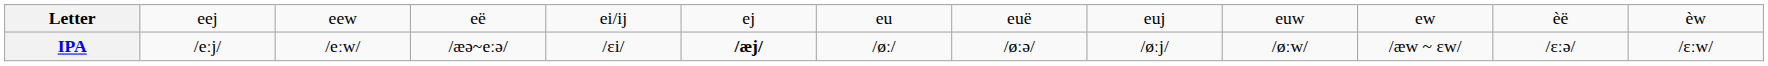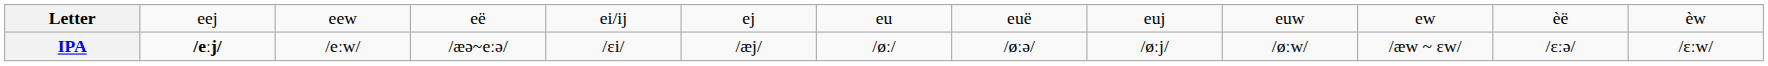IPA | column 2: normal -> bold
IPA | column 6: bold -> normal
